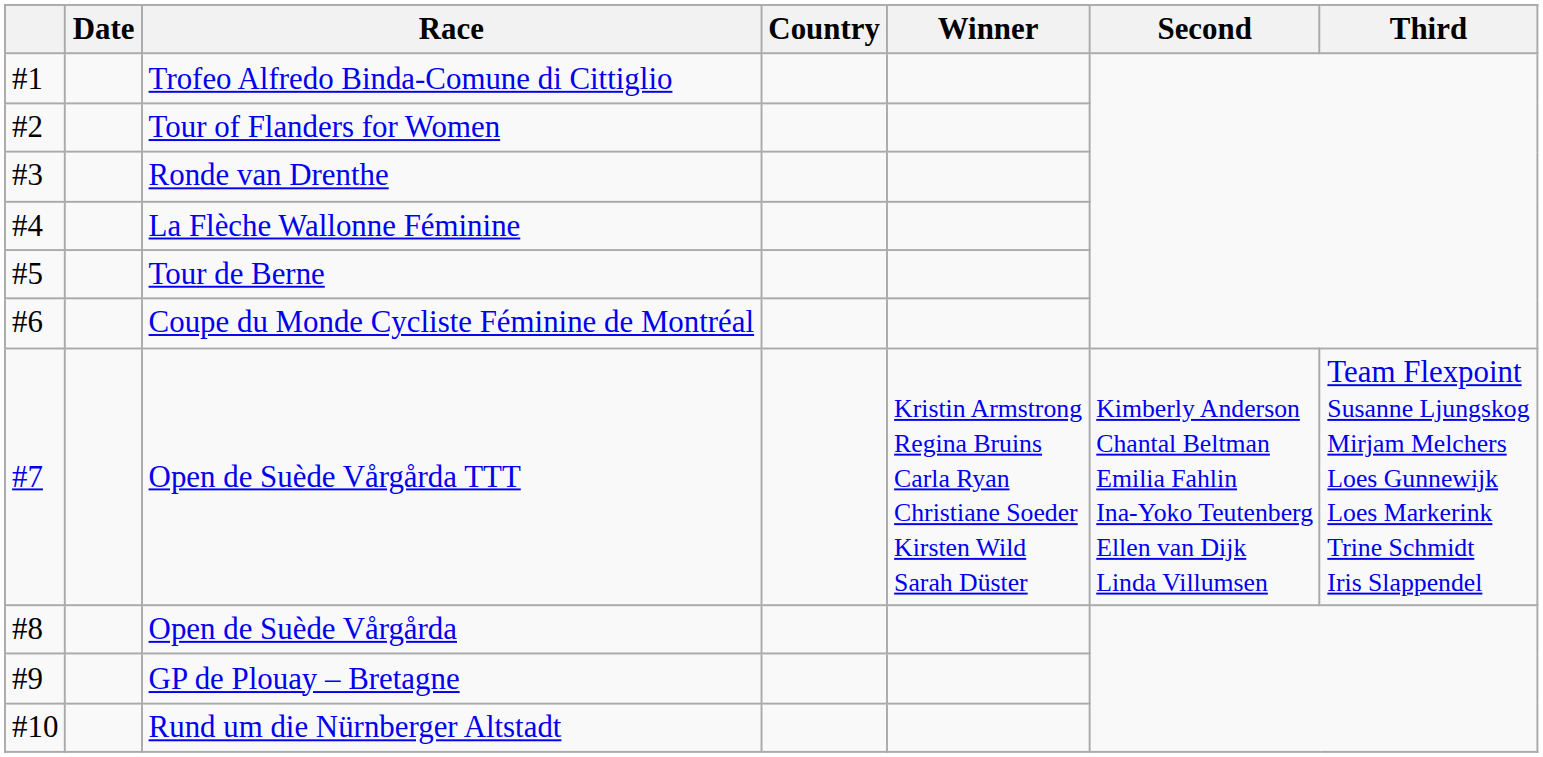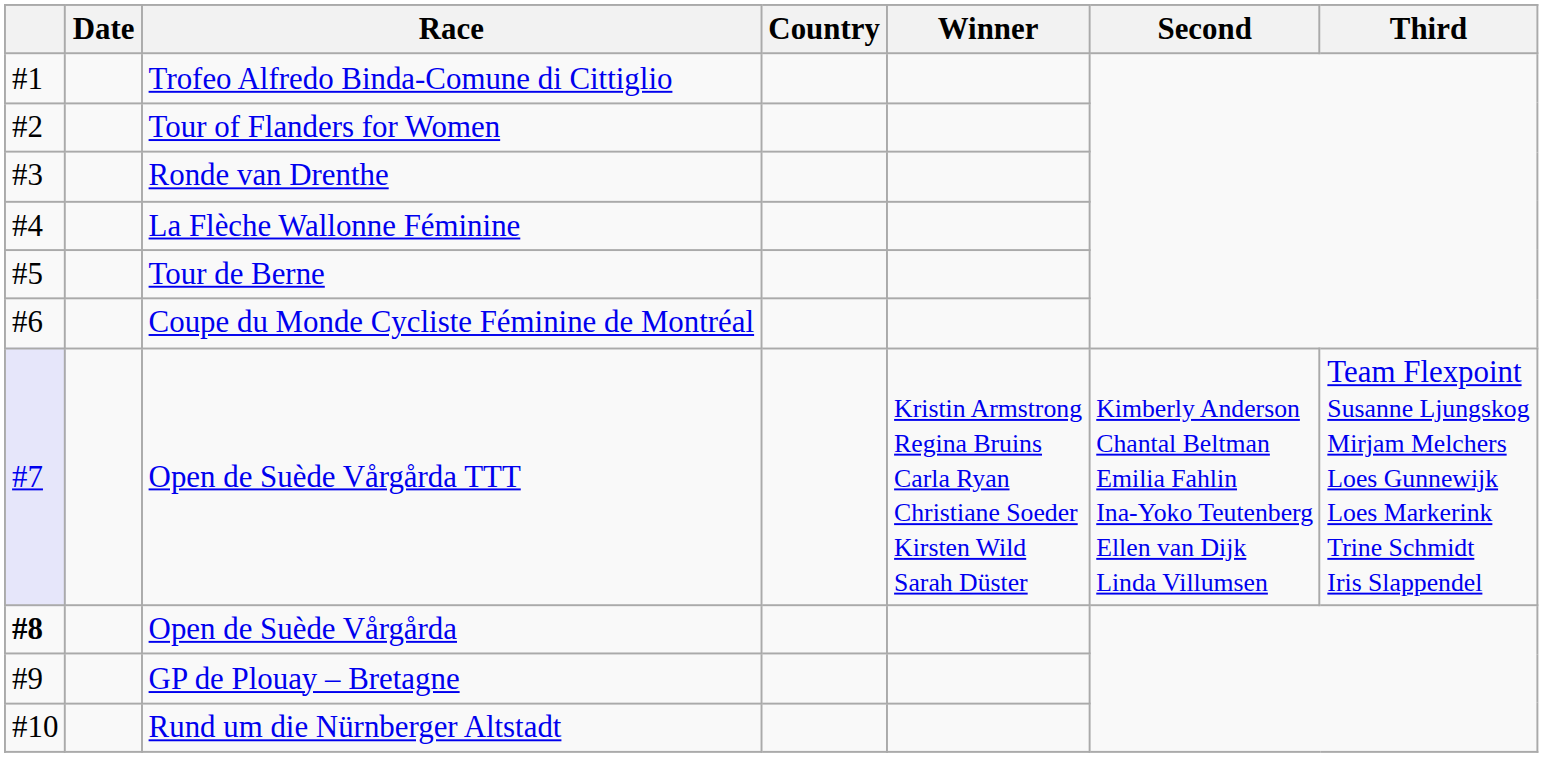Open de Suède Vårgårda TTT | column 1: no background -> lavender background
Open de Suède Vårgårda | column 1: normal -> bold
